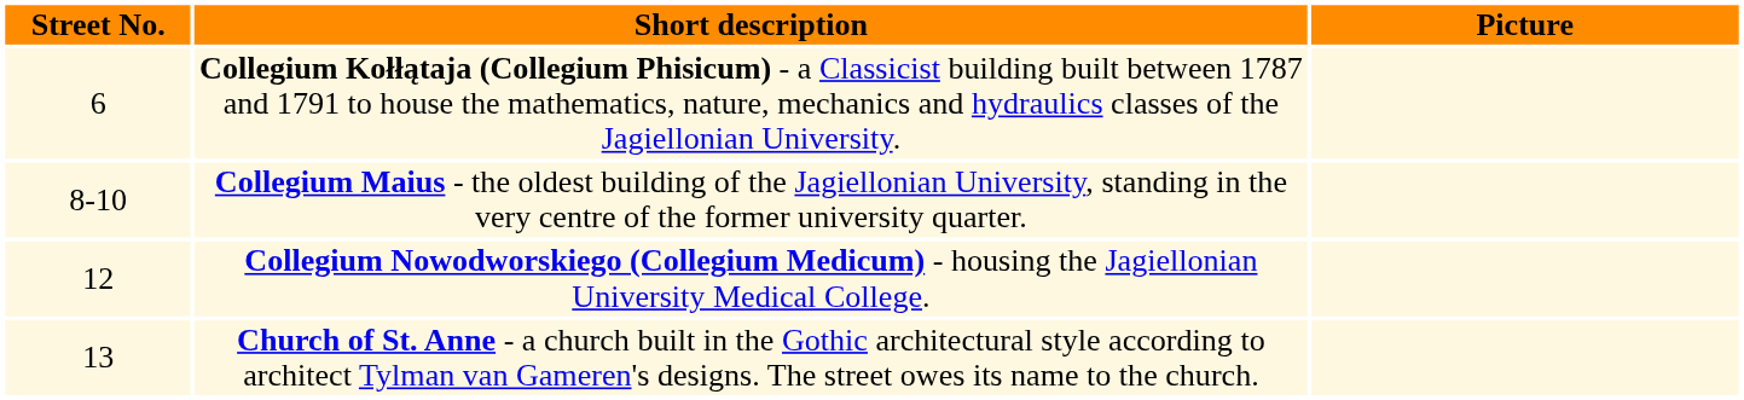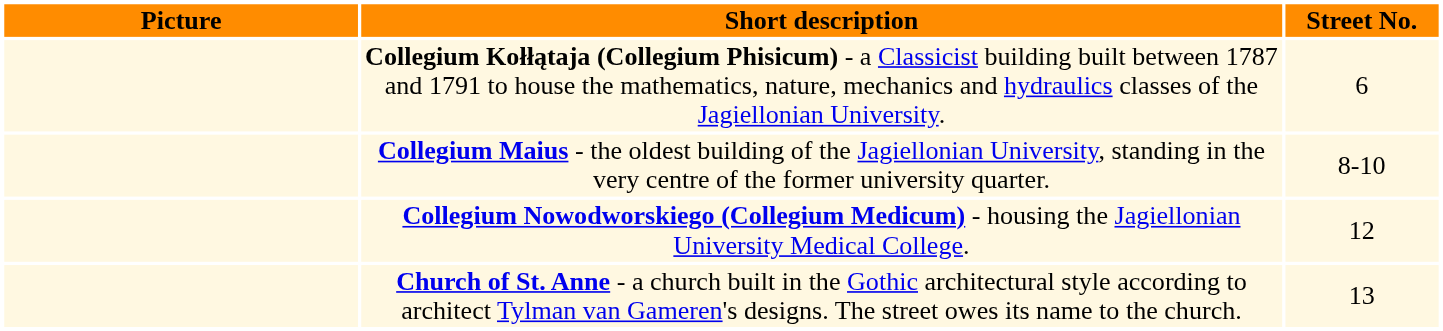columns swapped: Street No. <-> Picture
